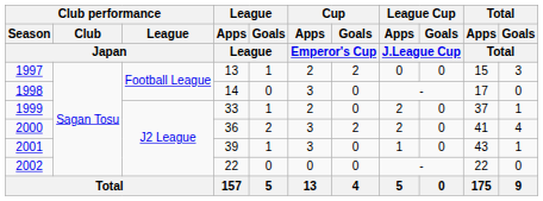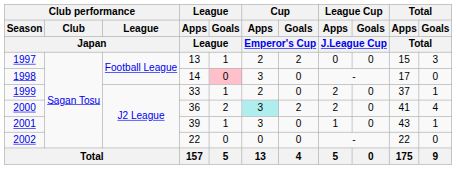1998 | League / Goals / League: no background -> pink background
2000 | Cup / Apps / Emperor's Cup: no background -> paleturquoise background
